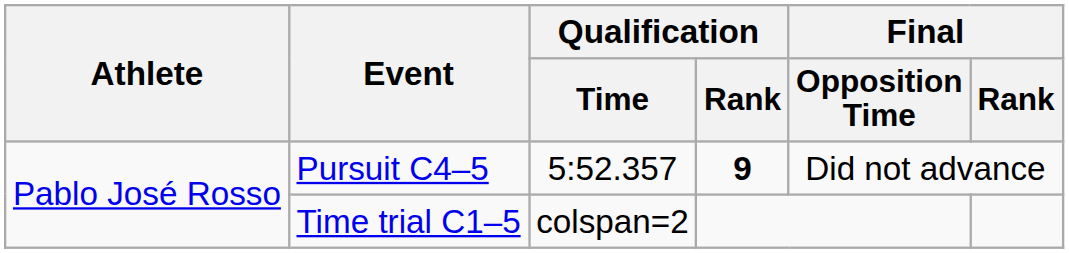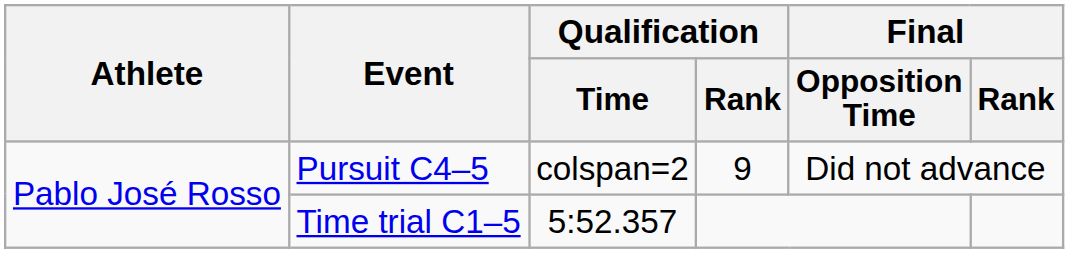Pursuit C4–5 | Qualification / Time: 5:52.357 -> colspan=2
Pursuit C4–5 | Qualification / Rank: bold -> normal
Time trial C1–5 | Qualification / Time: colspan=2 -> 5:52.357
